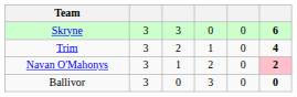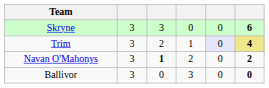Trim | column 5: no background -> lavender background
Trim | column 6: no background -> khaki background
Navan O'Mahonys | column 3: normal -> bold
Navan O'Mahonys | column 6: pink background -> no background
